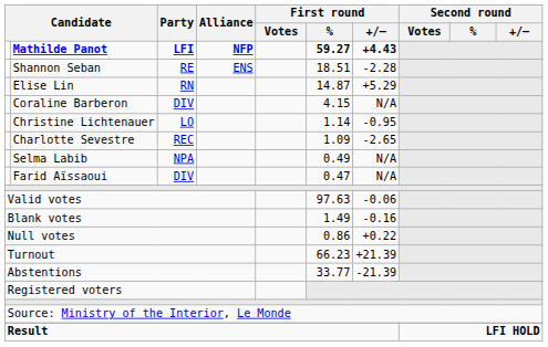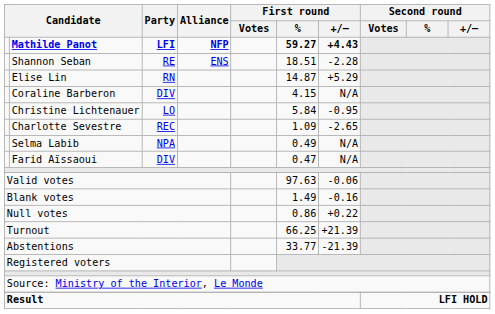Christine Lichtenauer | First round / %: 1.14 -> 5.84
Turnout | First round / %: 66.23 -> 66.25
